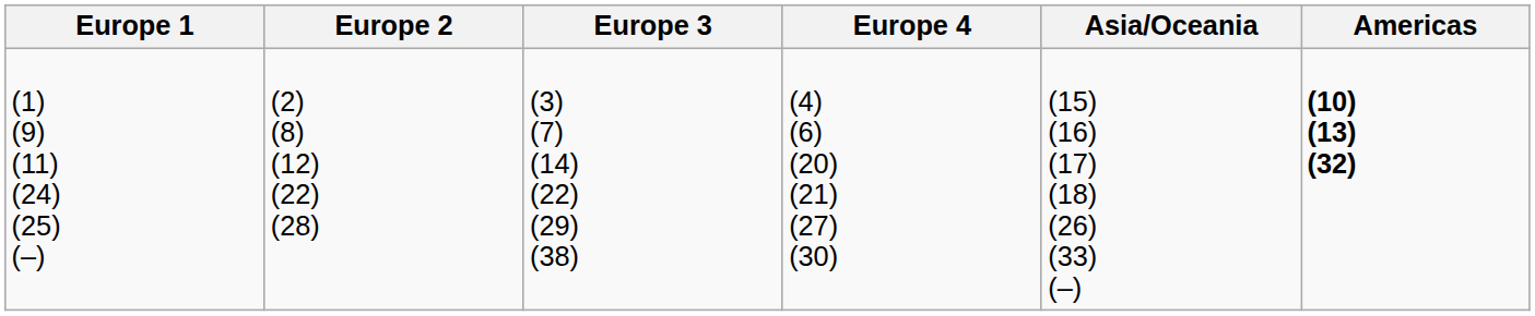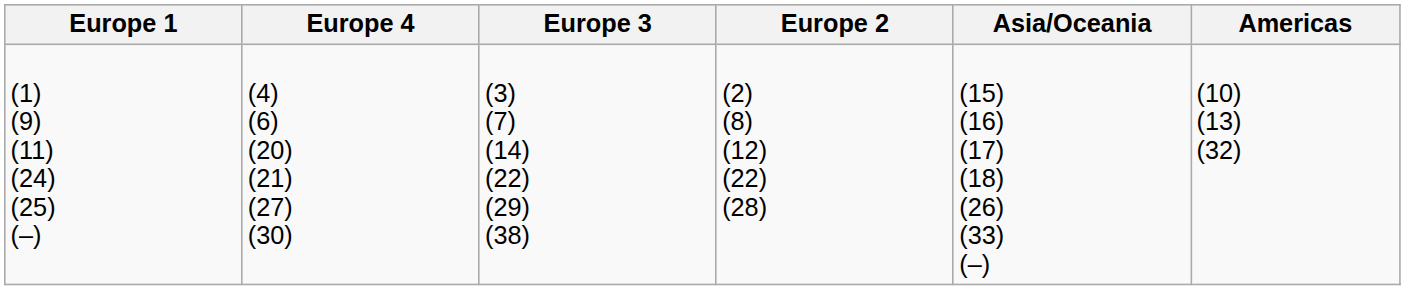columns swapped: Europe 2 <-> Europe 4
(1) (9) (11) (24) (25) (–) | Americas: bold -> normal
